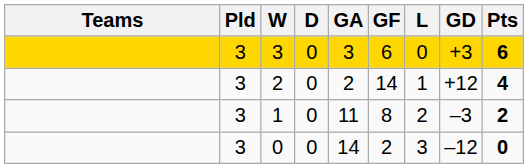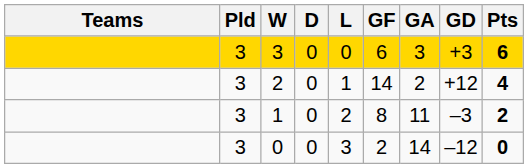columns swapped: L <-> GA
